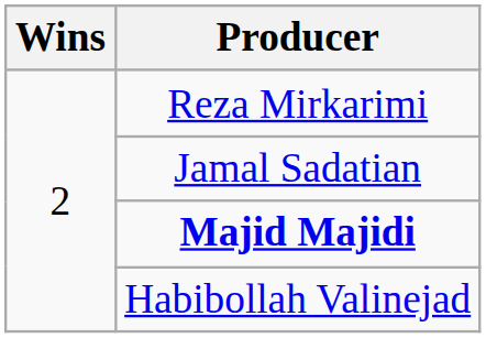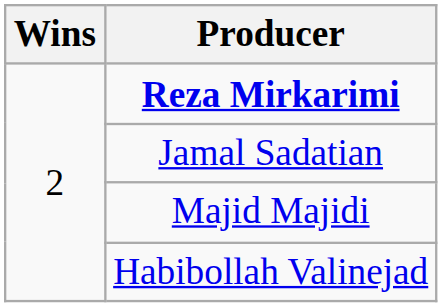Reza Mirkarimi | Producer: normal -> bold
Majid Majidi | Producer: bold -> normal
